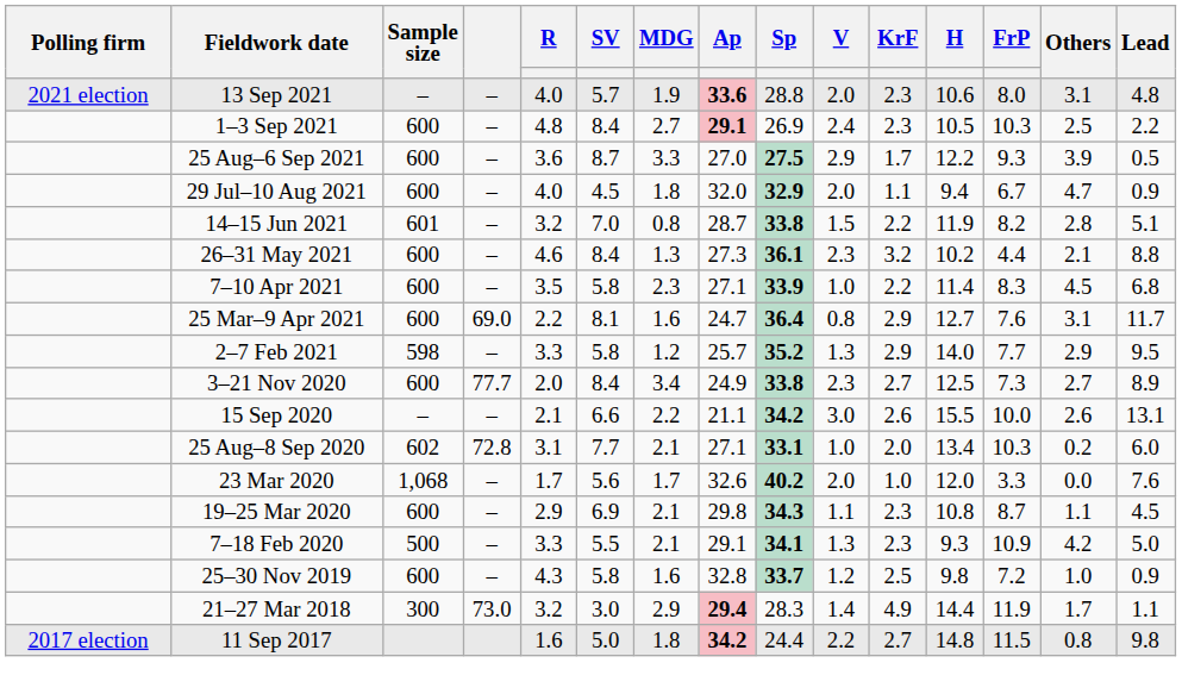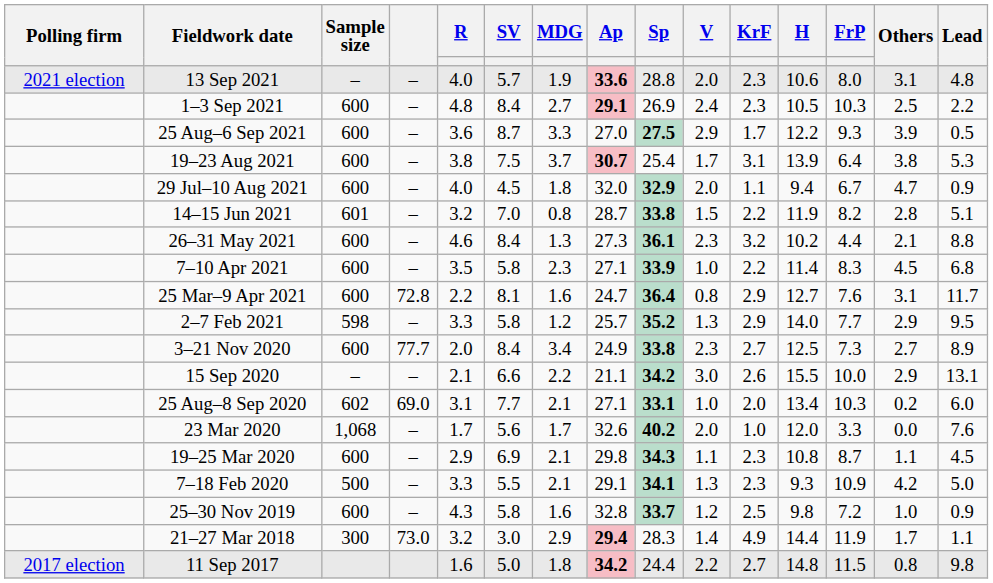+ row: 19–23 Aug 2021 | 600 | – | 3.8 | 7.5 | 3.7 | 30.7 | 25.4 | 1.7 | 3.1 | 13.9 | 6.4 | 3.8 | 5.3
25 Mar–9 Apr 2021 | column 4: 69.0 -> 72.8
15 Sep 2020 | Others: 2.6 -> 2.9
25 Aug–8 Sep 2020 | column 4: 72.8 -> 69.0
